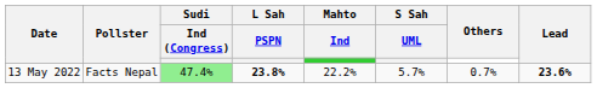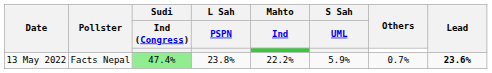13 May 2022 | L Sah / PSPN: bold -> normal
13 May 2022 | S Sah / UML: 5.7% -> 5.9%
